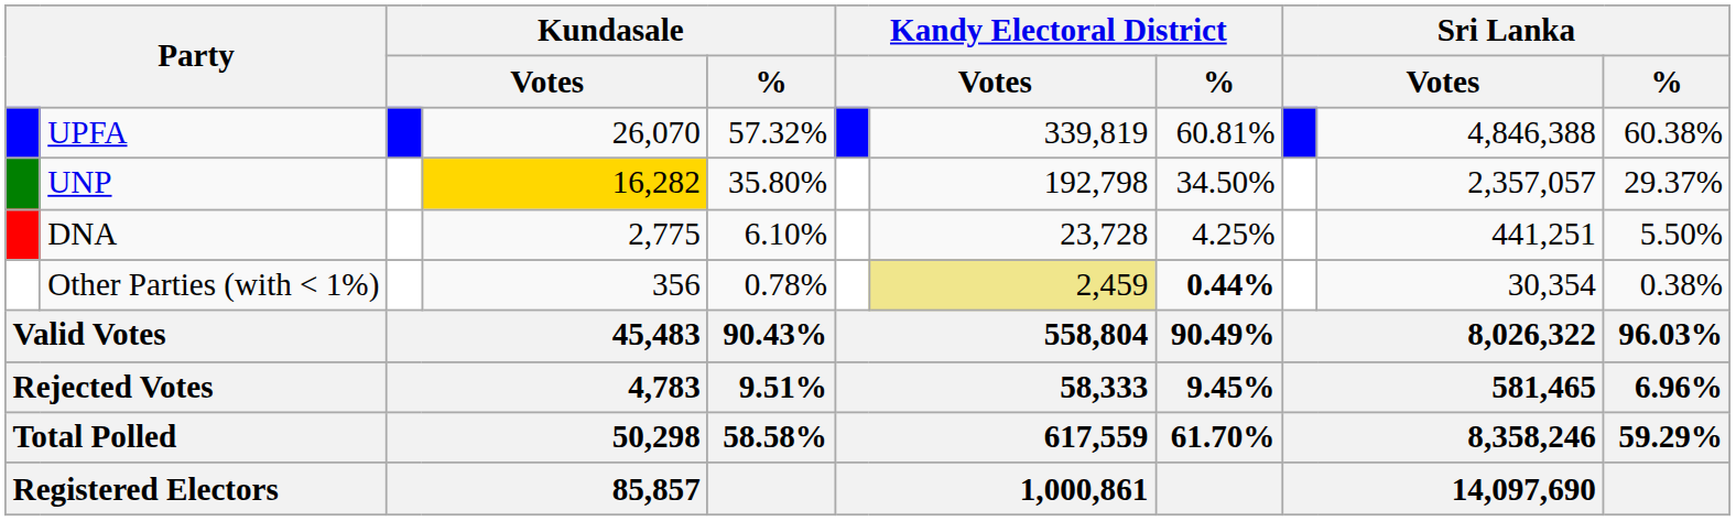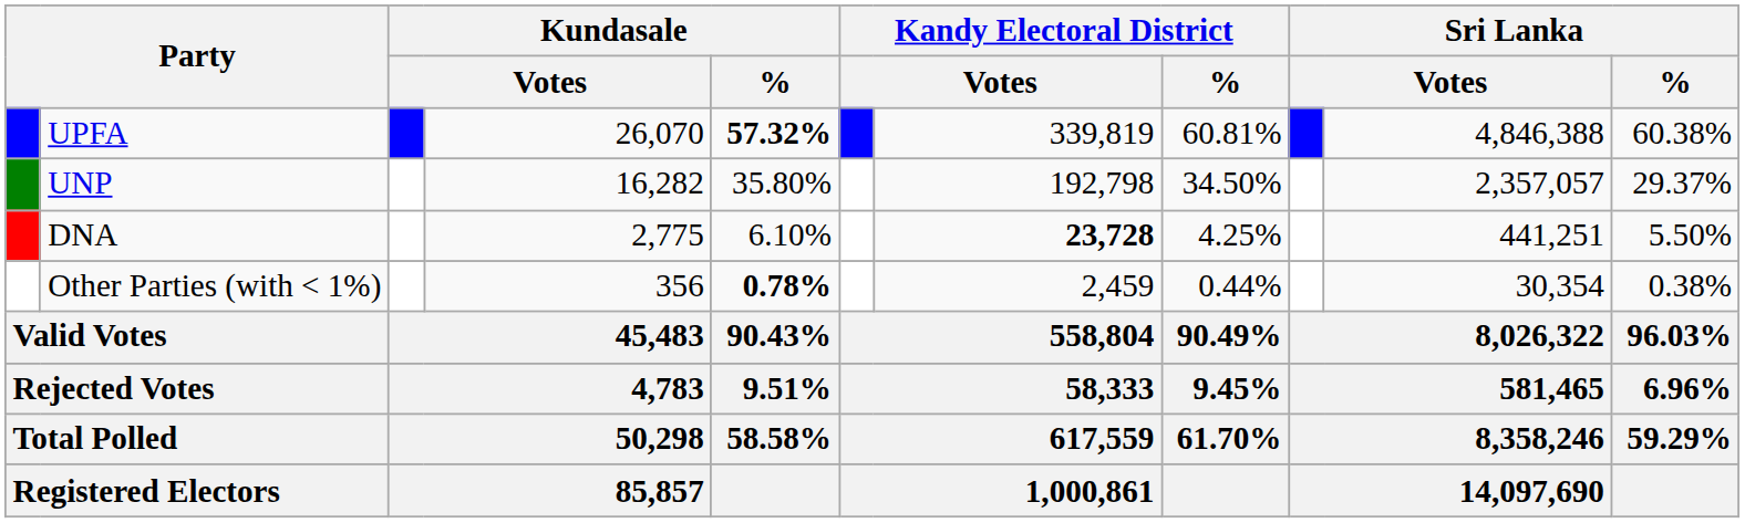UPFA | Kundasale / %: normal -> bold
UNP | column 4: gold background -> no background
DNA | column 7: normal -> bold
Other Parties (with < 1%) | Kundasale / %: normal -> bold
Other Parties (with < 1%) | column 7: khaki background -> no background
Other Parties (with < 1%) | Kandy Electoral District / %: bold -> normal
